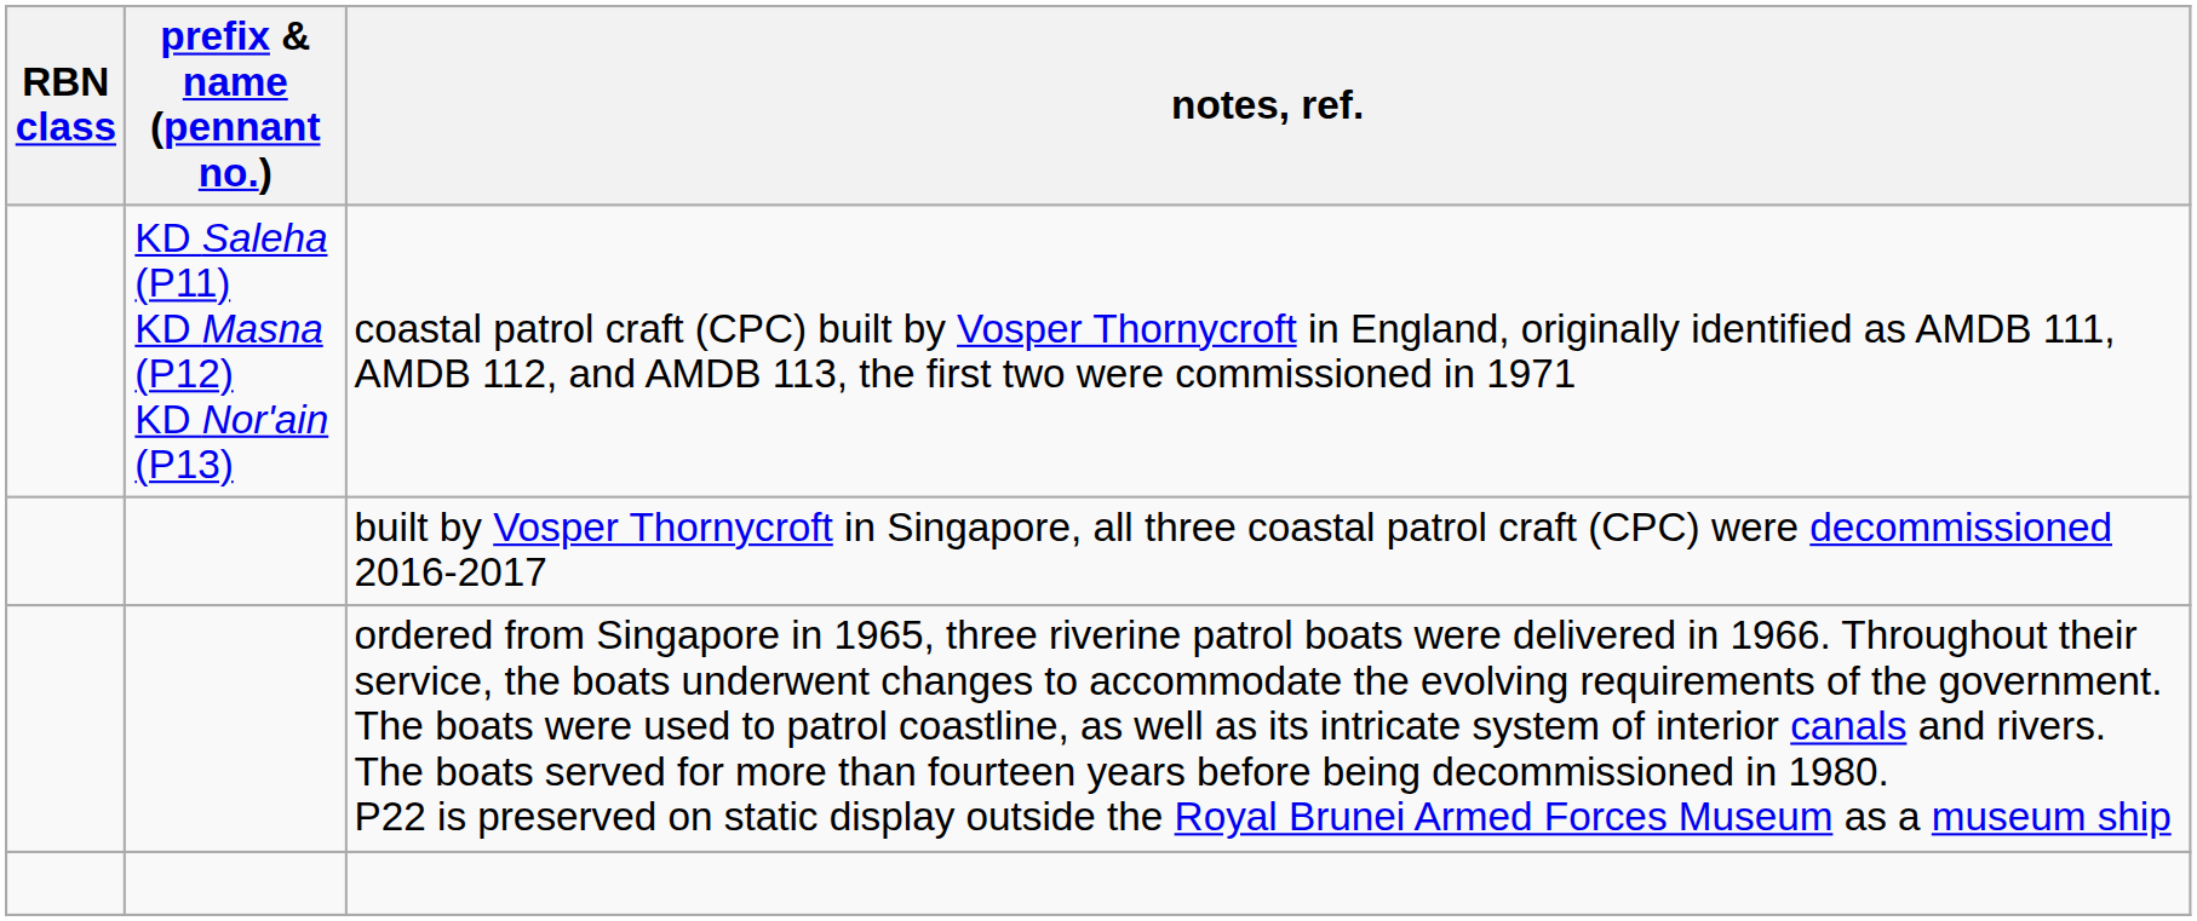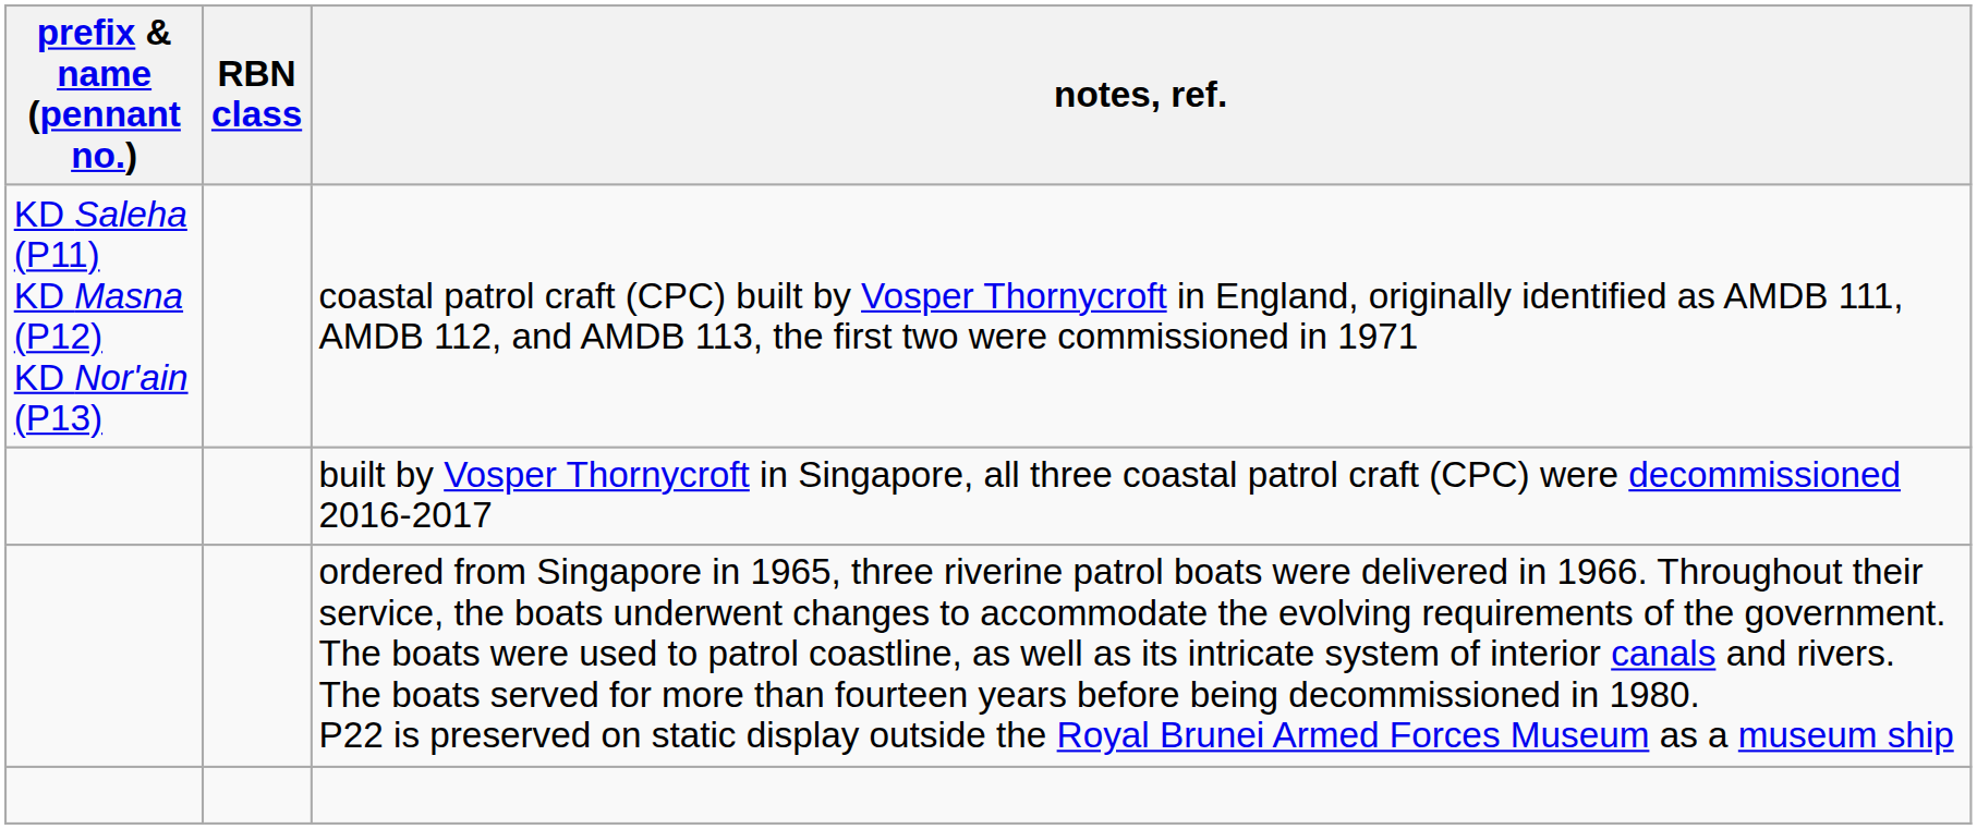columns swapped: RBN class <-> prefix & name (pennant no.)
